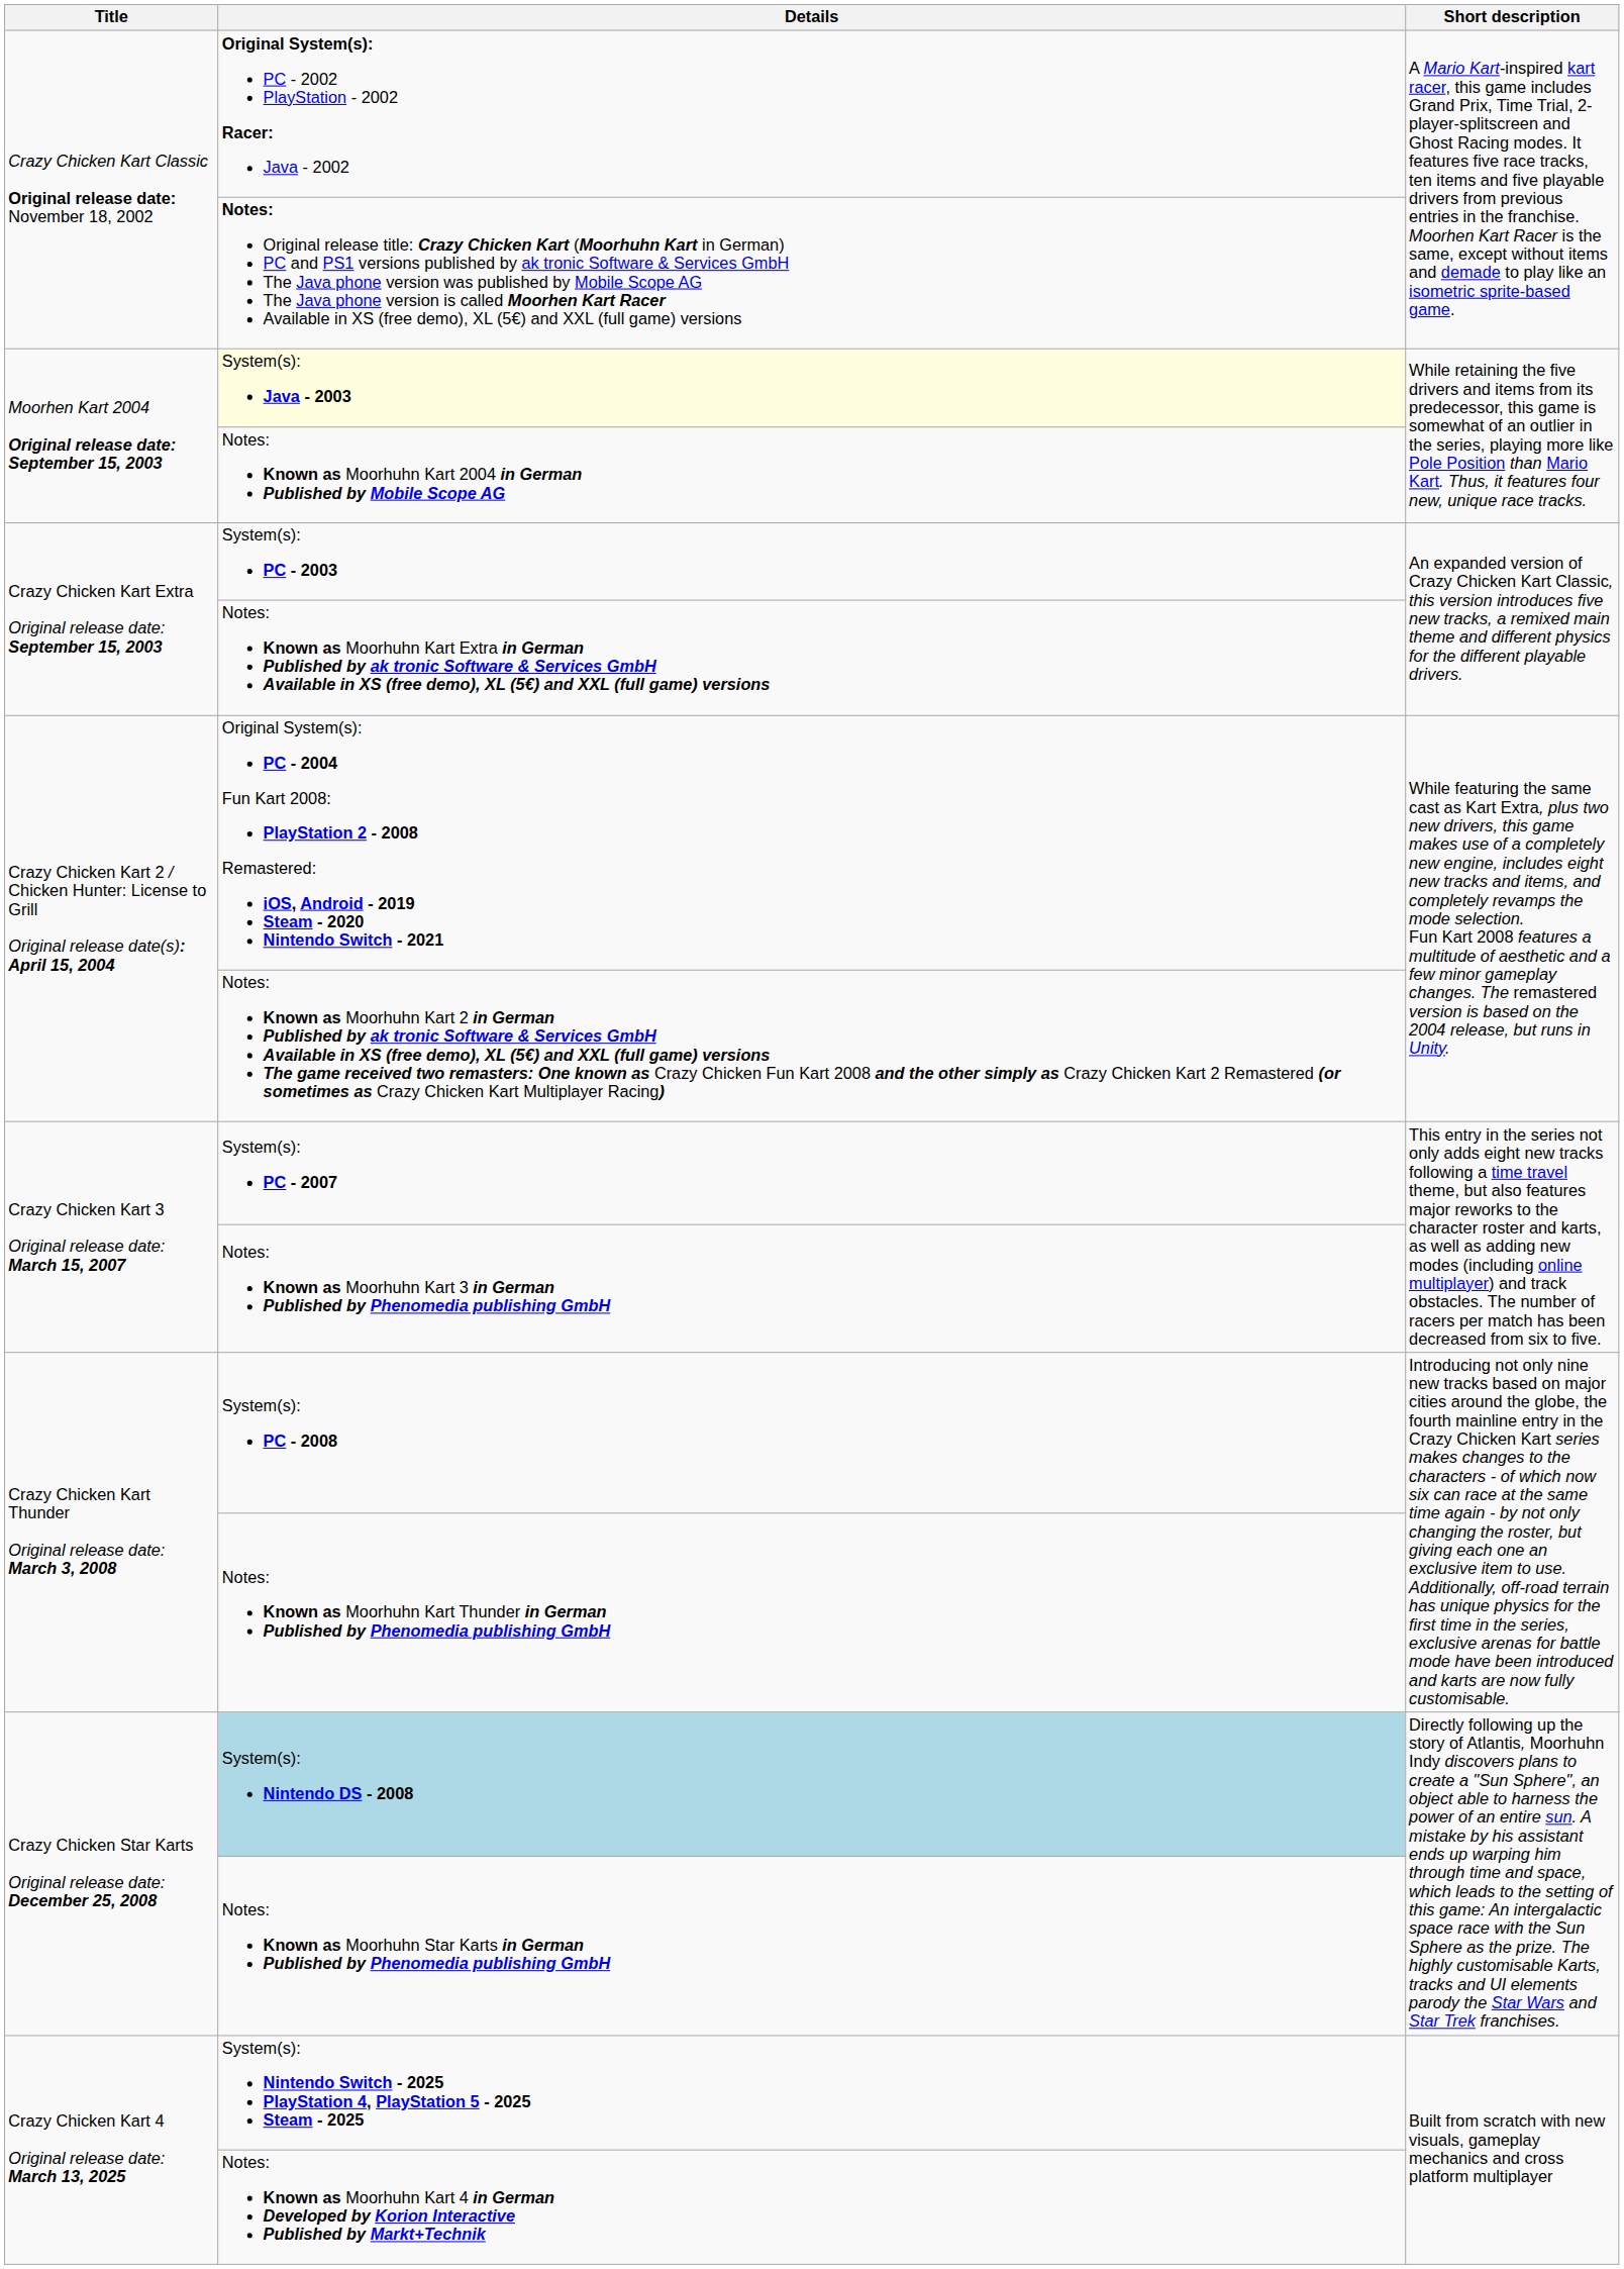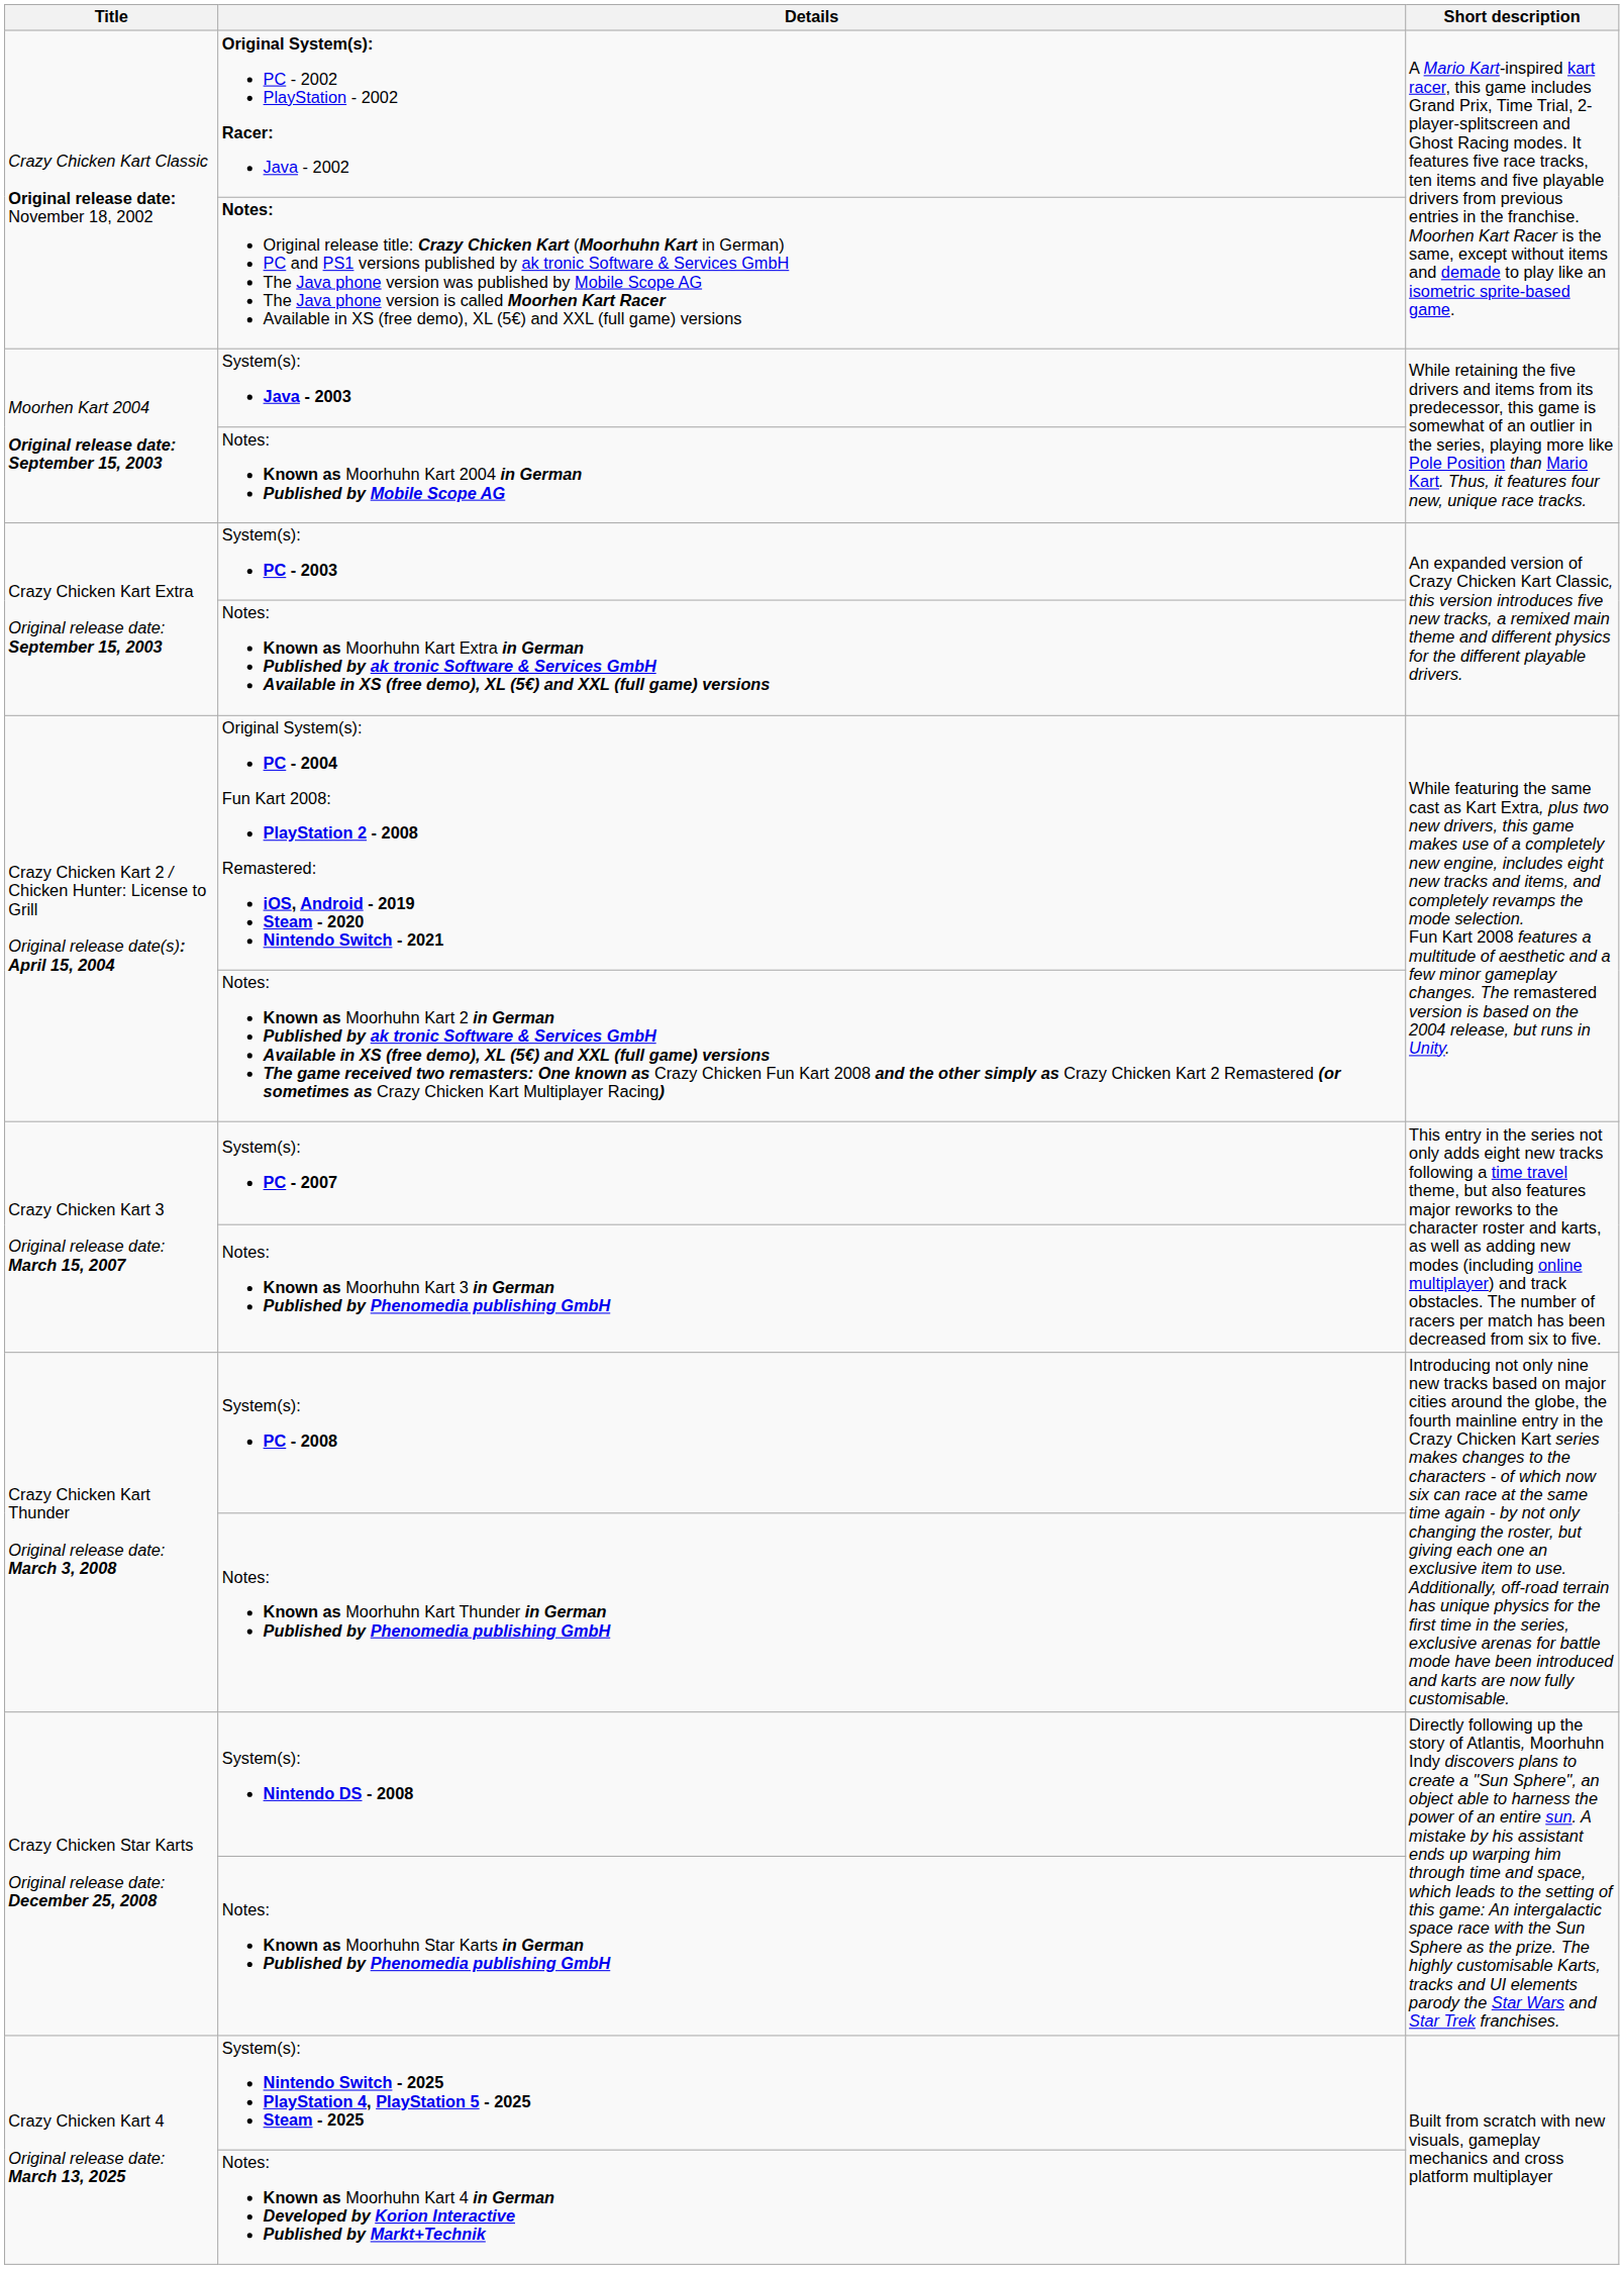System(s): Java - 2003 | Details: lightyellow background -> no background
System(s): Nintendo DS - 2008 | Details: lightblue background -> no background
